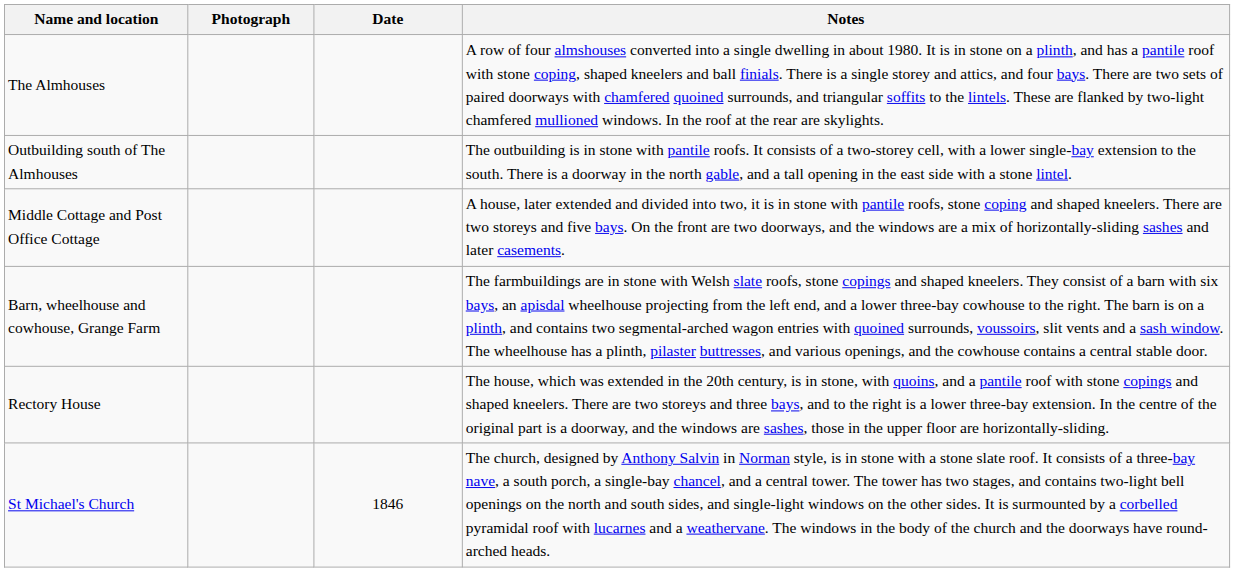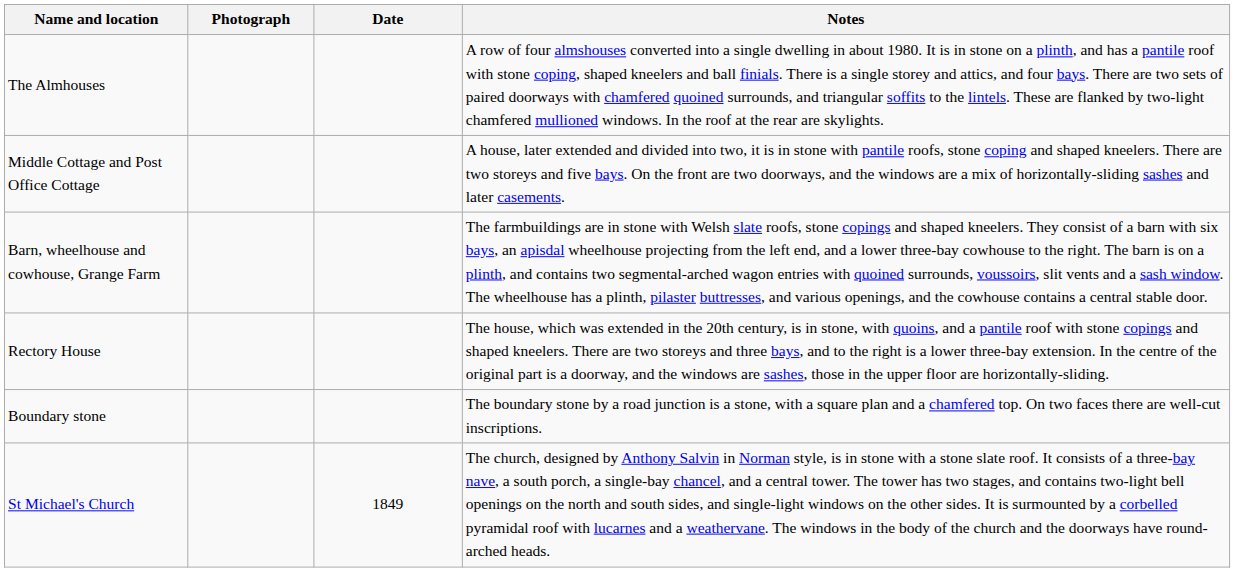- row: Outbuilding south of The Almhouses | The outbuilding is in stone with pantile roofs. It consists of a two-storey cell, with a lower single-bay extension to the south. There is a doorway in the north gable, and a tall opening in the east side with a stone lintel.
+ row: Boundary stone | The boundary stone by a road junction is a stone, with a square plan and a chamfered top. On two faces there are well-cut inscriptions.
St Michael's Church | Date: 1846 -> 1849
